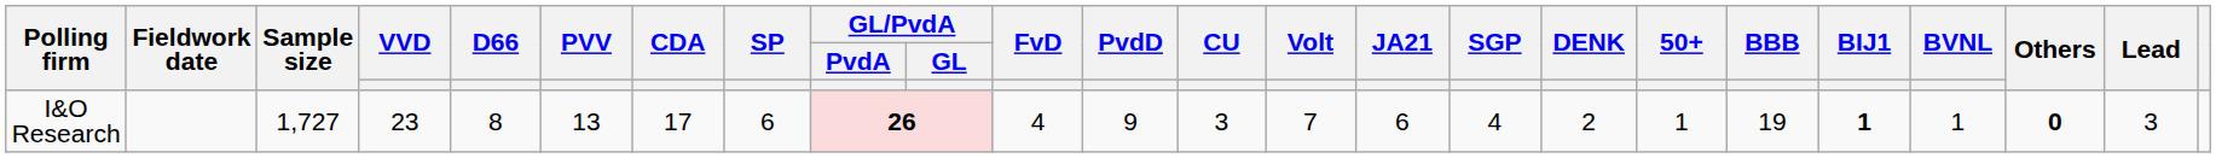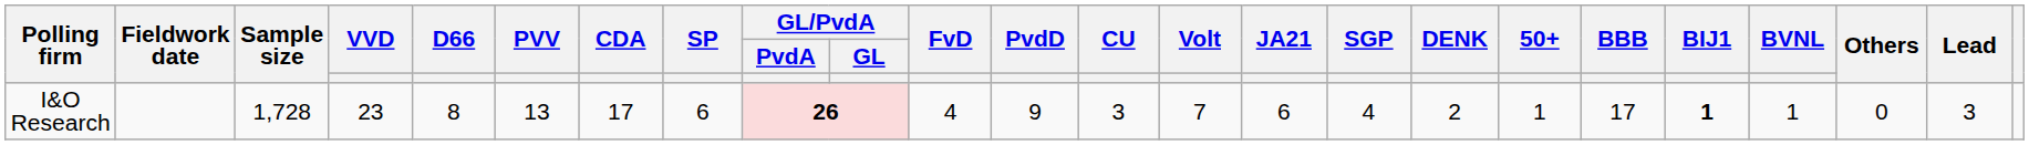I&O Research | Sample size: 1,727 -> 1,728
I&O Research | BBB: 19 -> 17
I&O Research | Others: bold -> normal
